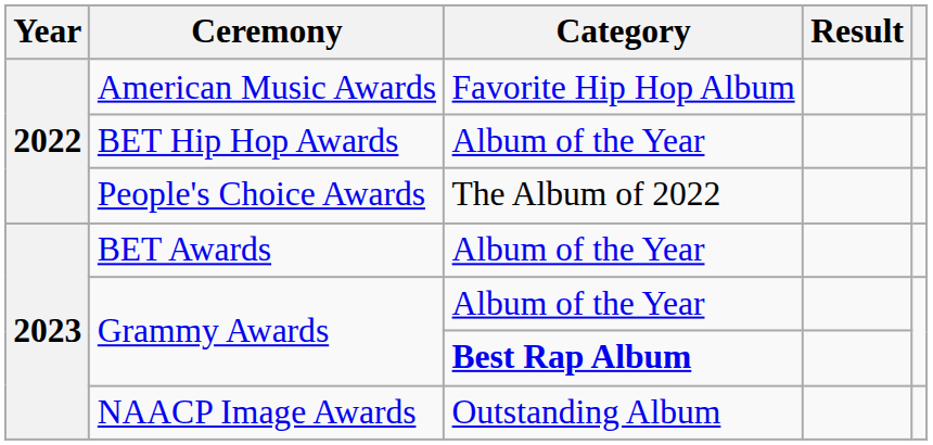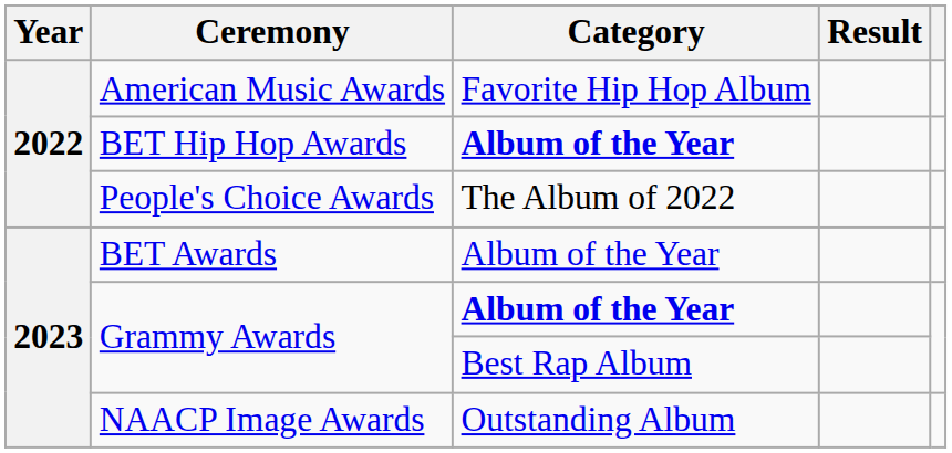BET Hip Hop Awards | Category: normal -> bold
Grammy Awards / Album of the Year | Category: normal -> bold
Grammy Awards / Best Rap Album | Category: bold -> normal
